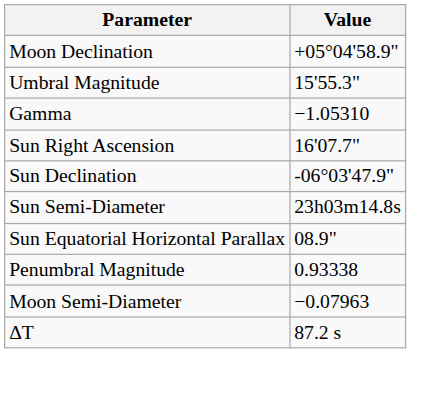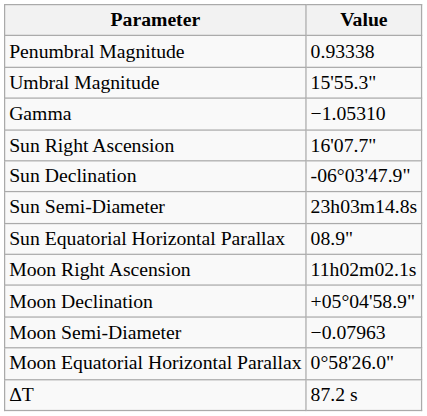rows swapped: Penumbral Magnitude <-> Moon Declination
+ row: Moon Right Ascension | 11h02m02.1s
+ row: Moon Equatorial Horizontal Parallax | 0°58'26.0"
